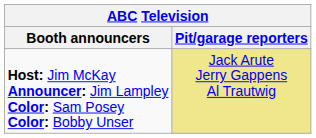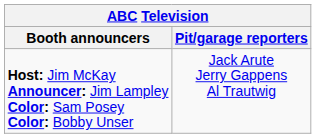row 3 | Pit/garage reporters: khaki background -> no background
